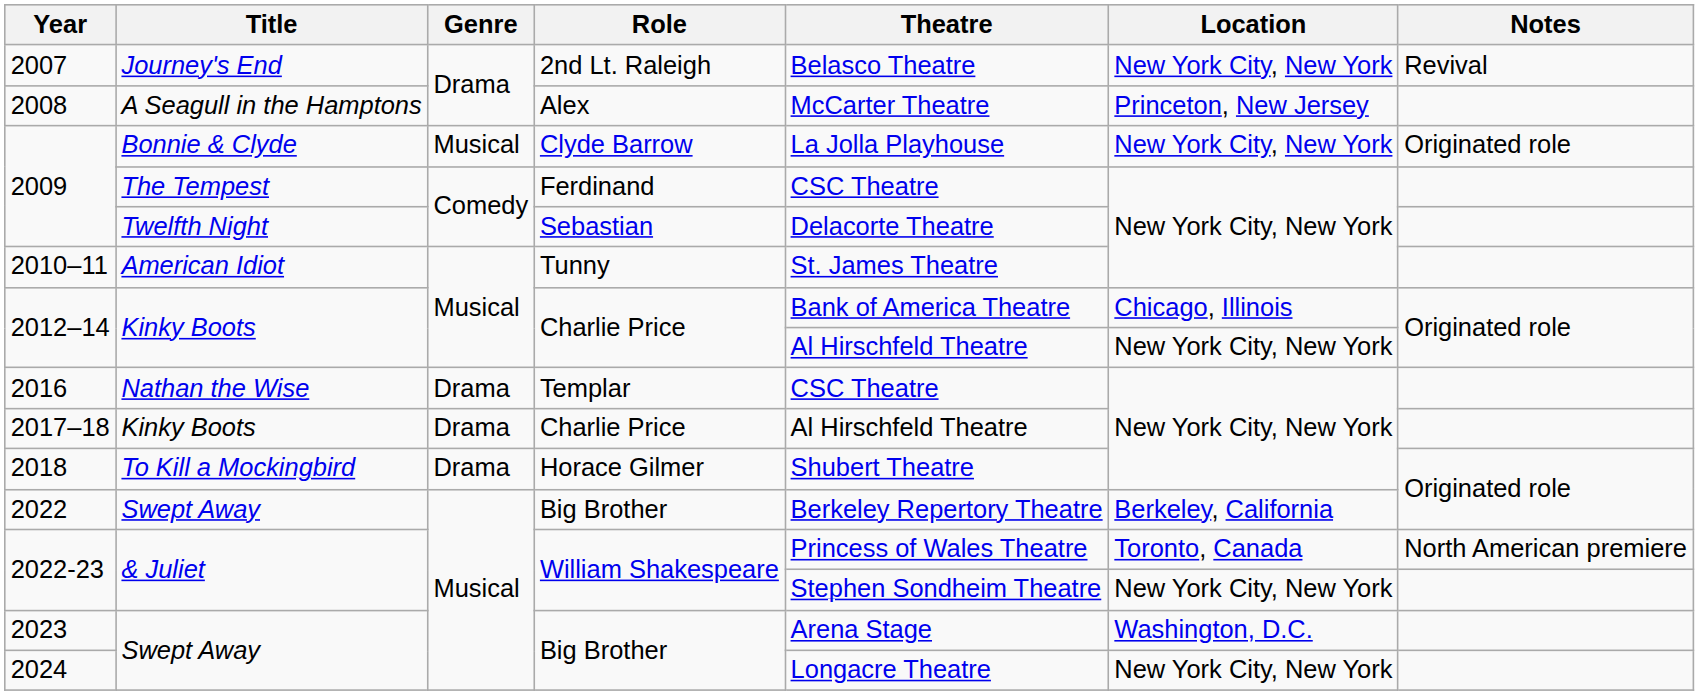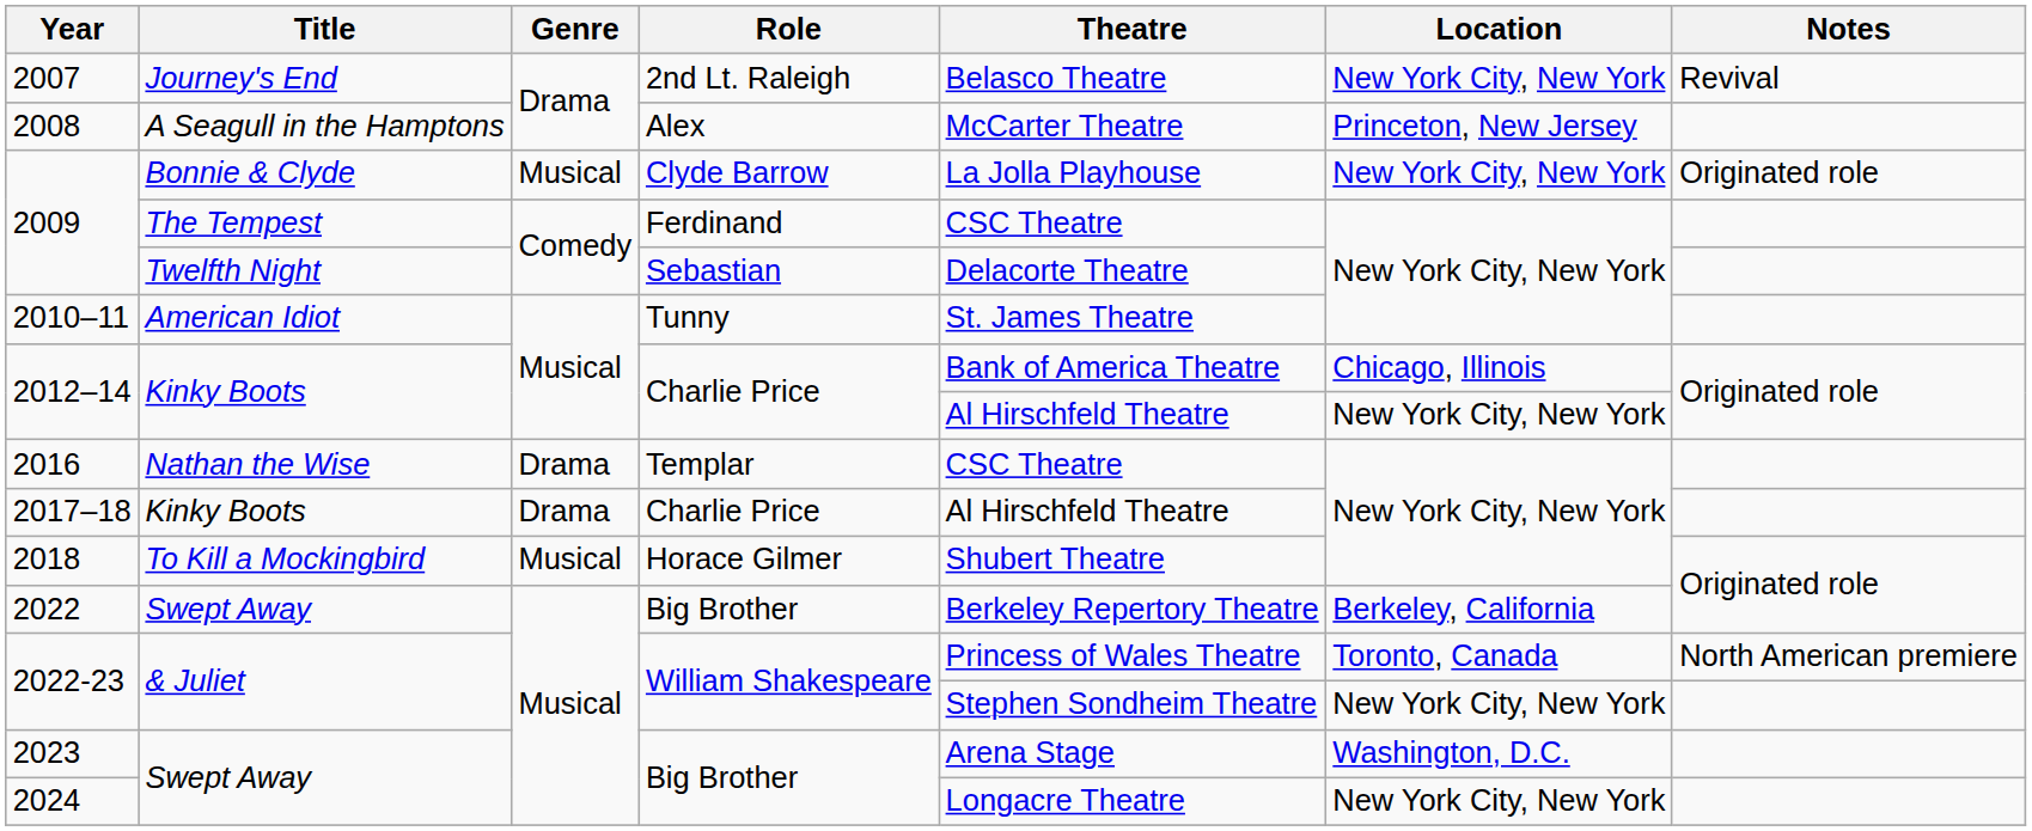2018 | Genre: Drama -> Musical
